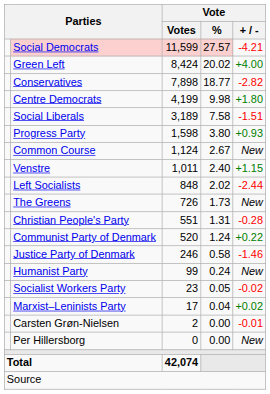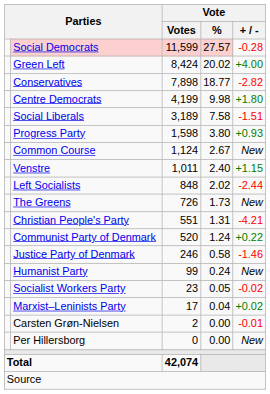Social Democrats | Vote / + / -: -4.21 -> -0.28
Christian People's Party | Vote / + / -: -0.28 -> -4.21
